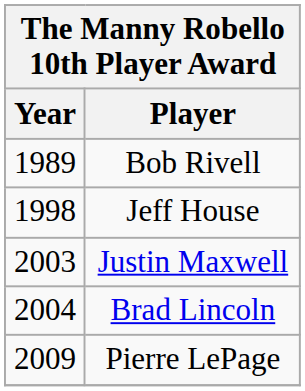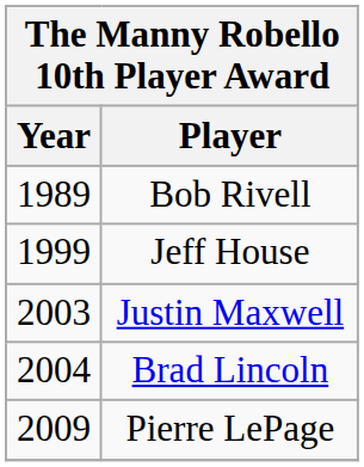Jeff House | Year: 1998 -> 1999
